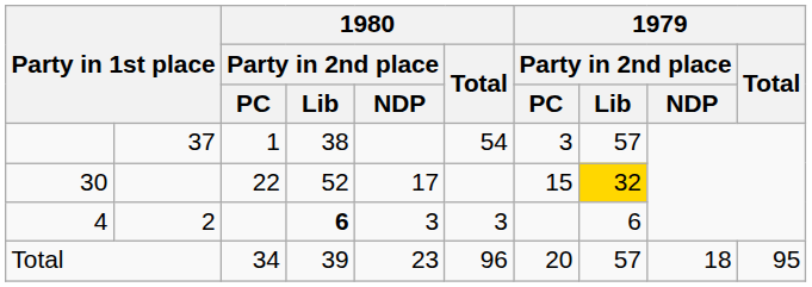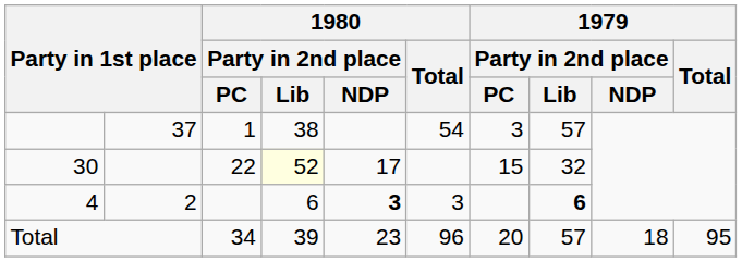30 | 1980 / Party in 2nd place / Lib: no background -> lightyellow background
30 | 1979 / Party in 2nd place / Lib: gold background -> no background
4 | 1980 / Party in 2nd place / Lib: bold -> normal
4 | 1980 / Party in 2nd place / NDP: normal -> bold
4 | 1979 / Party in 2nd place / Lib: normal -> bold
